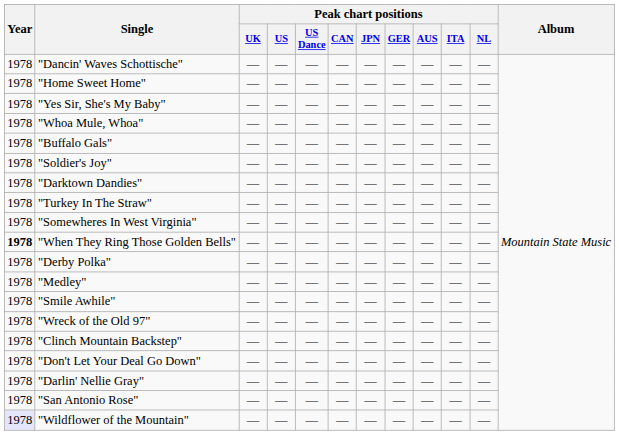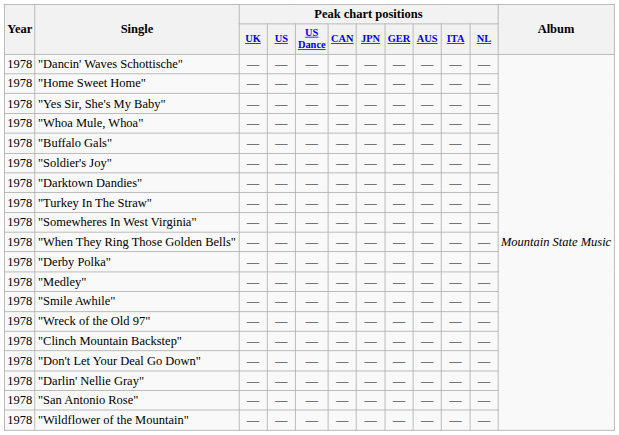"When They Ring Those Golden Bells" | Year: bold -> normal
"Wildflower of the Mountain" | Year: lavender background -> no background
